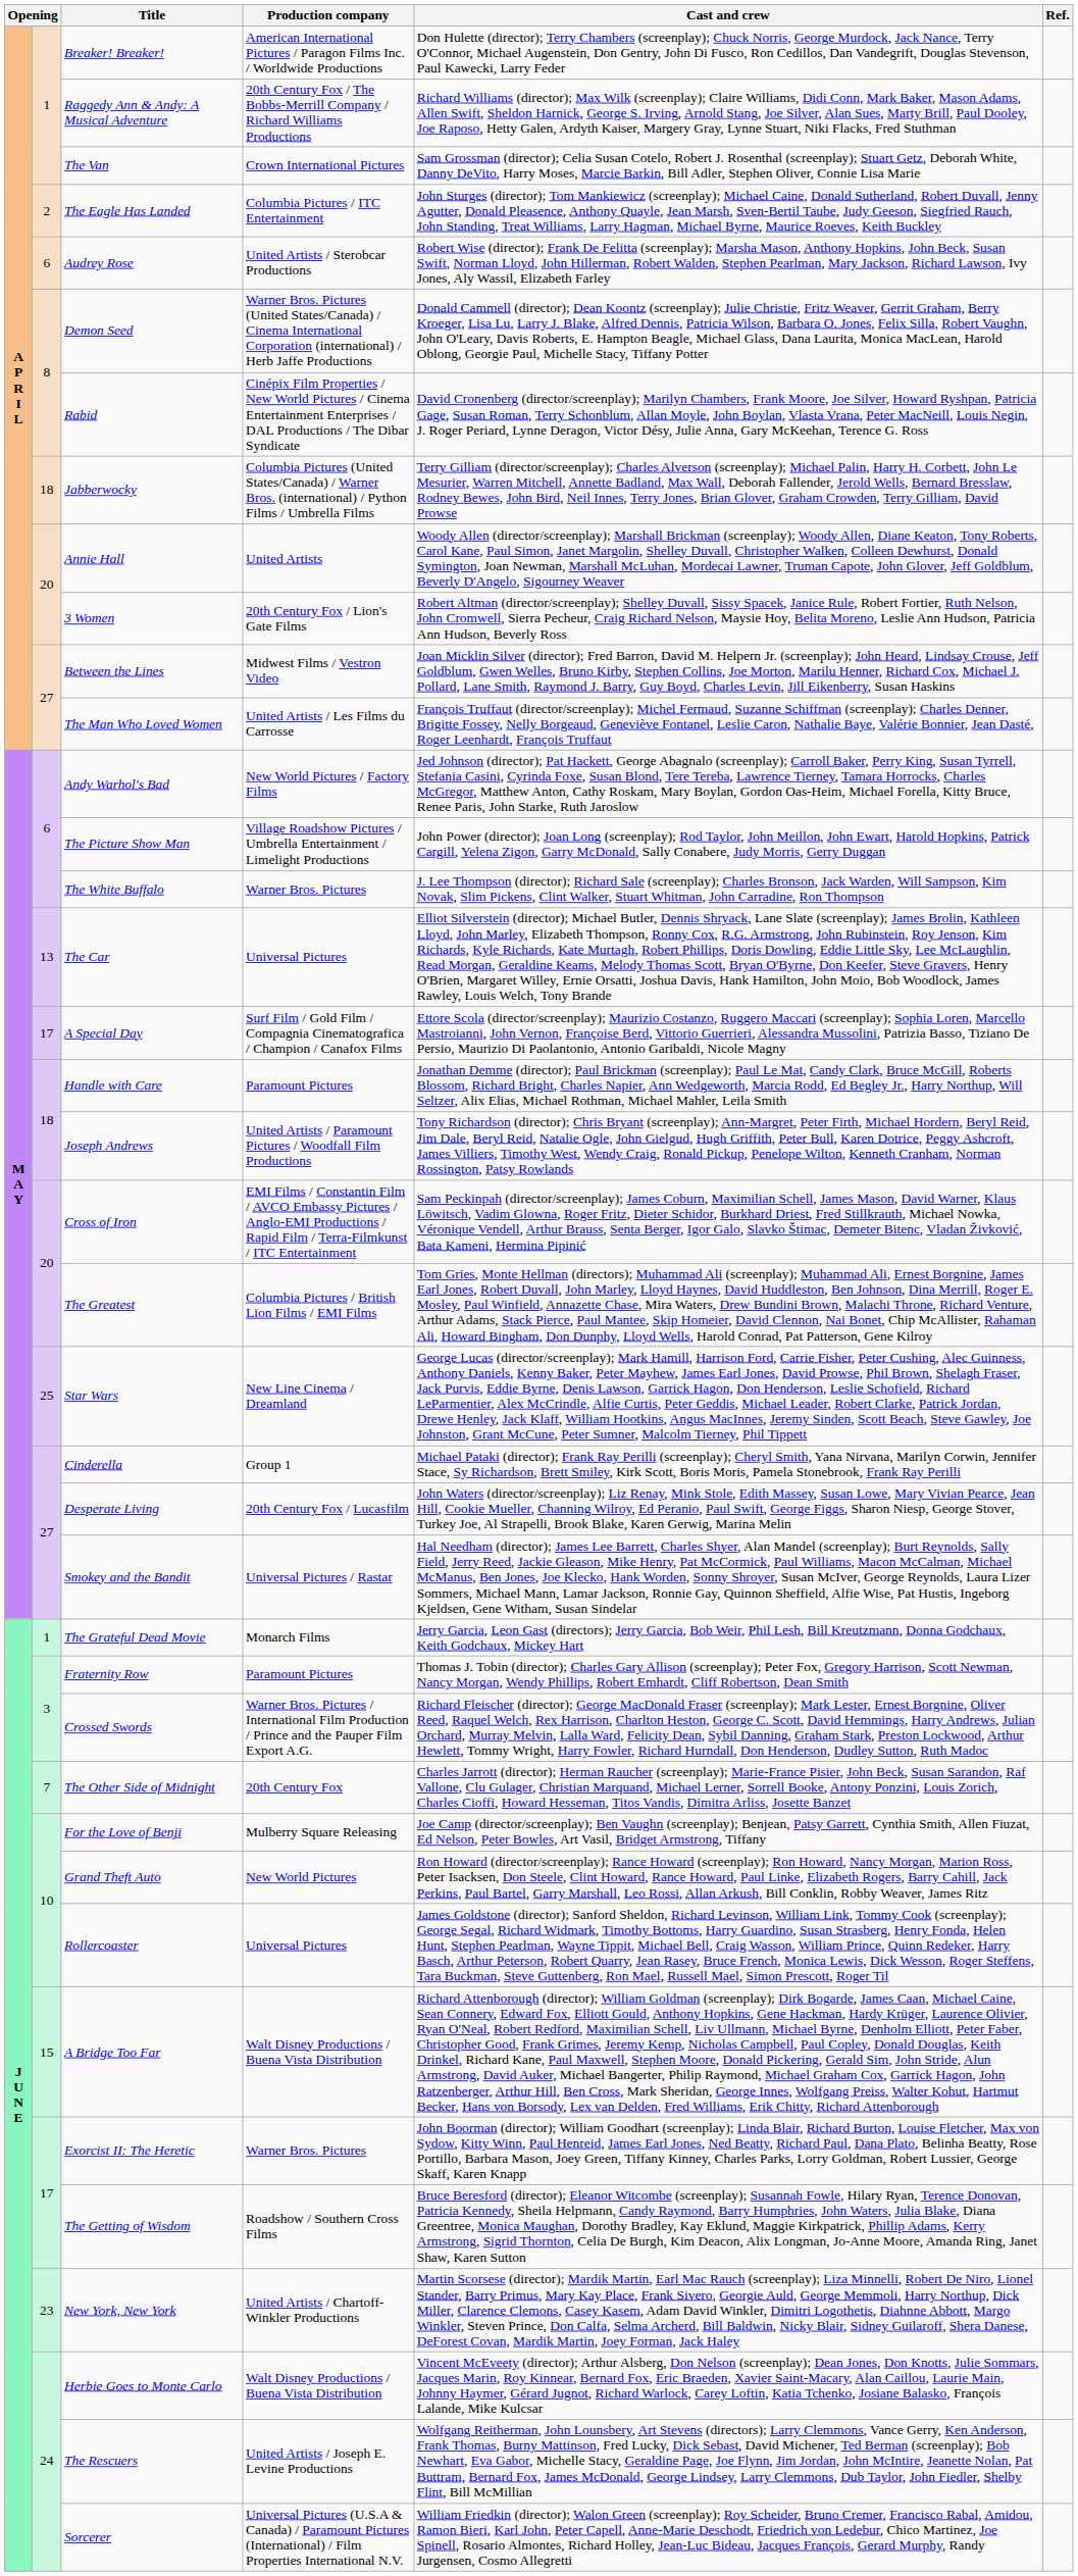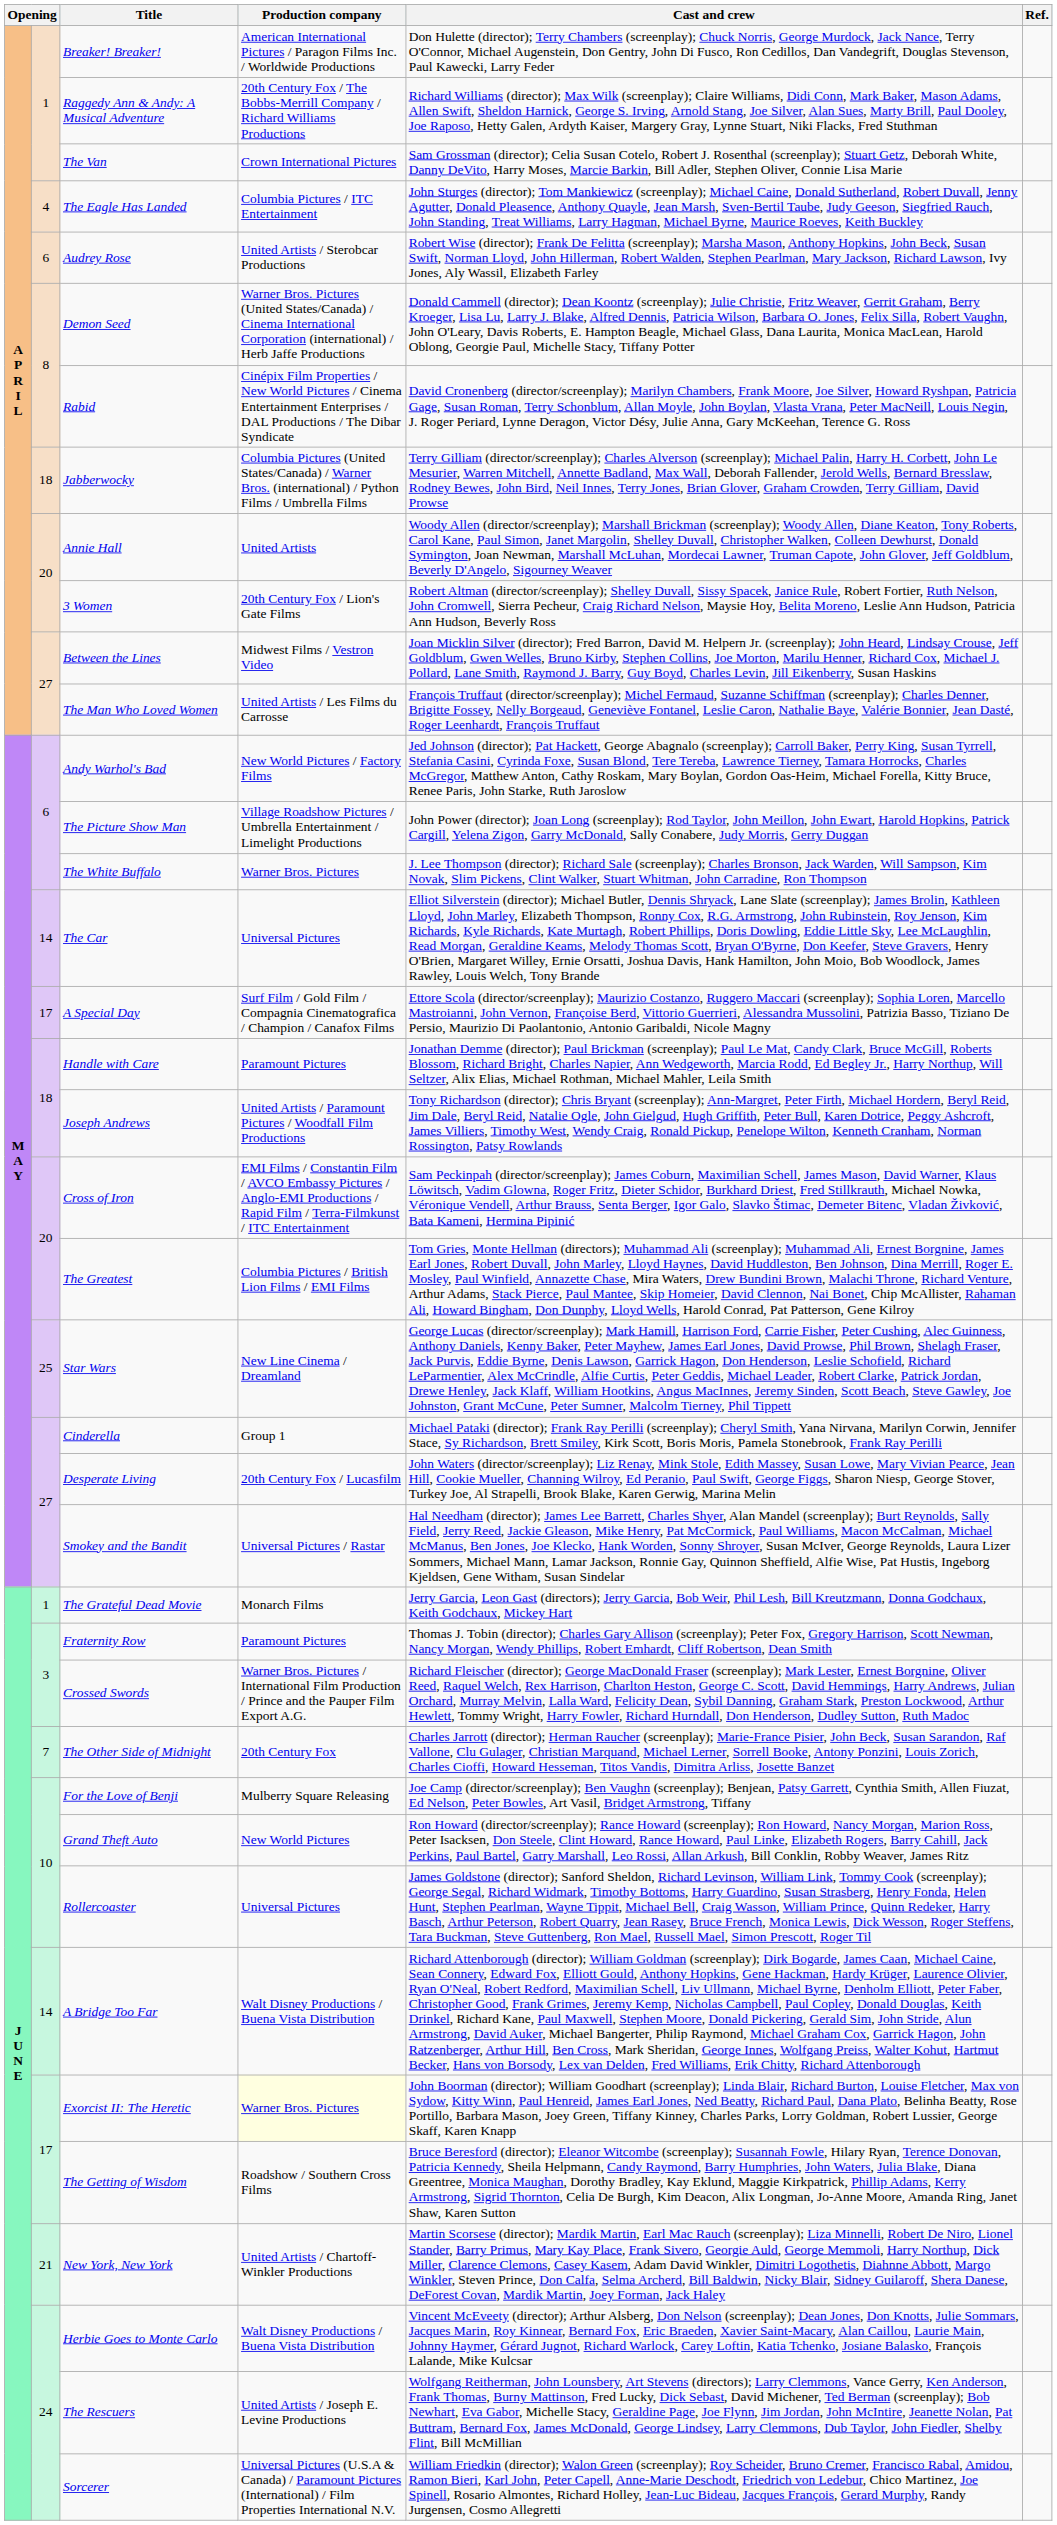The Eagle Has Landed | column 2: 2 -> 4
The Car | column 2: 13 -> 14
A Bridge Too Far | column 2: 15 -> 14
Exorcist II: The Heretic | Production company: no background -> lightyellow background
New York, New York | column 2: 23 -> 21
